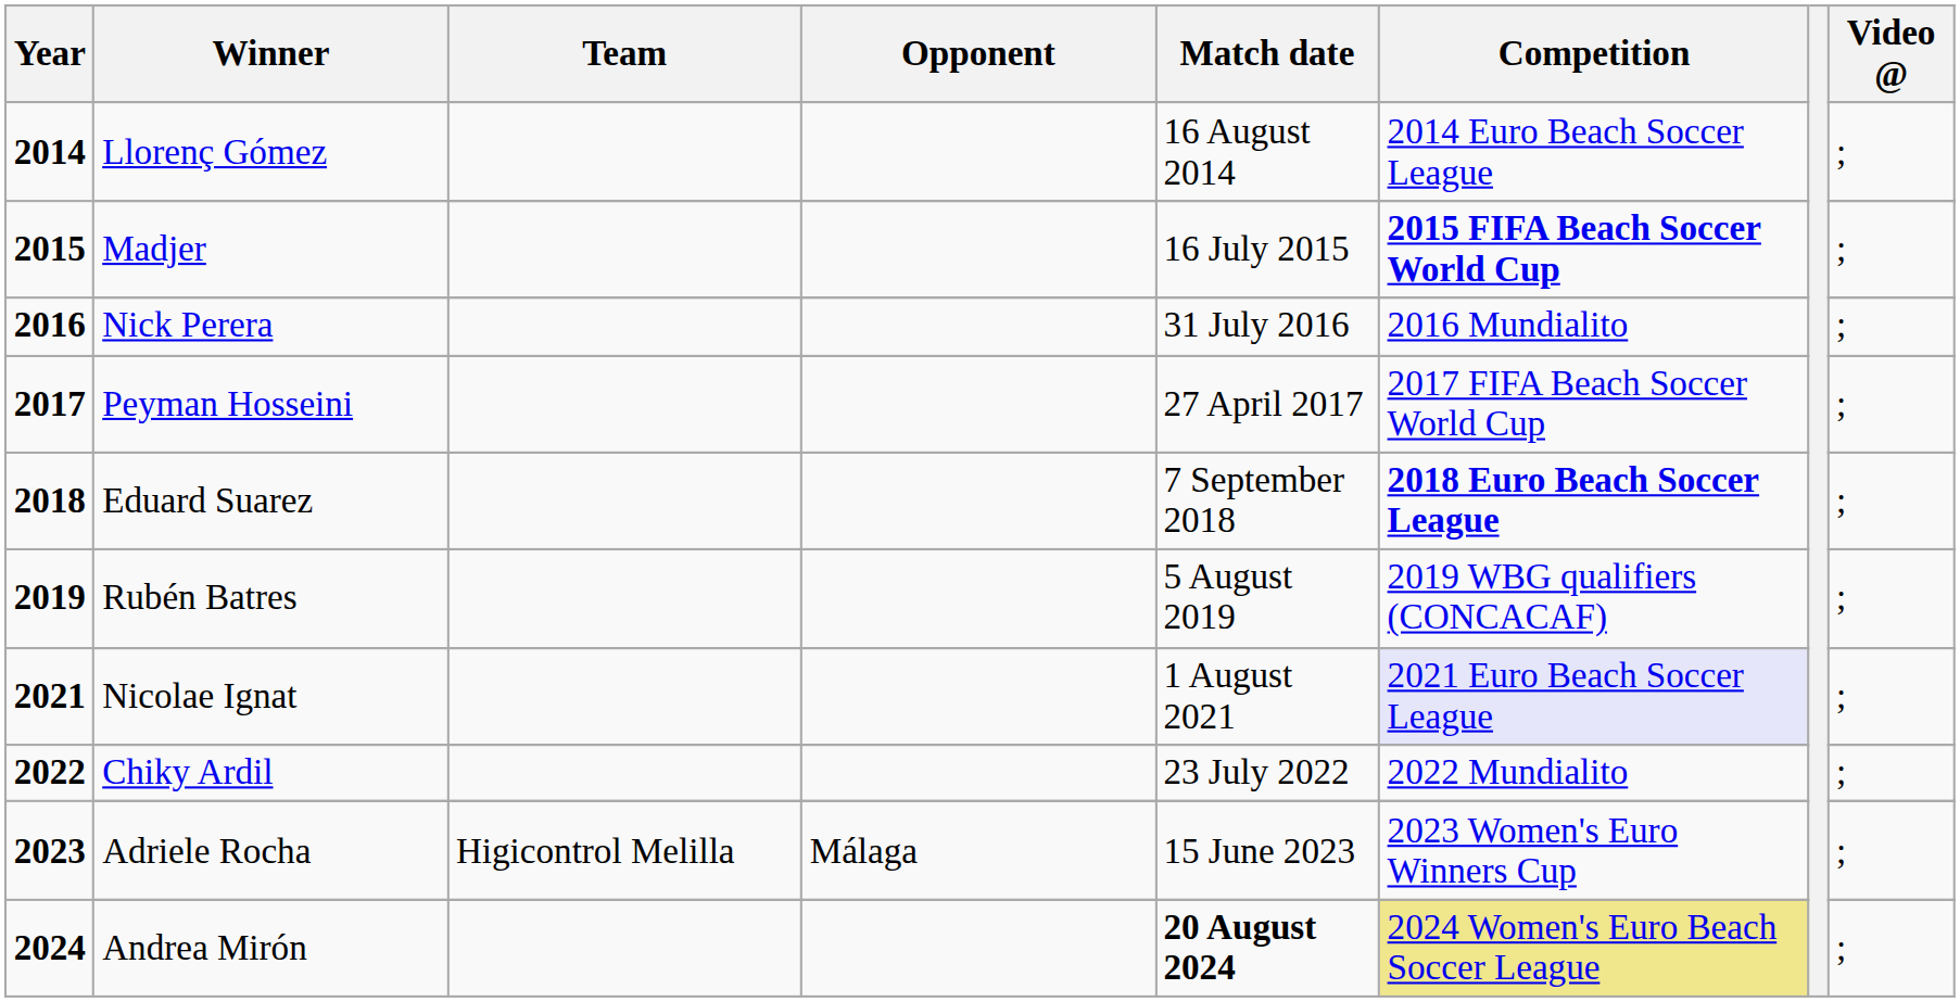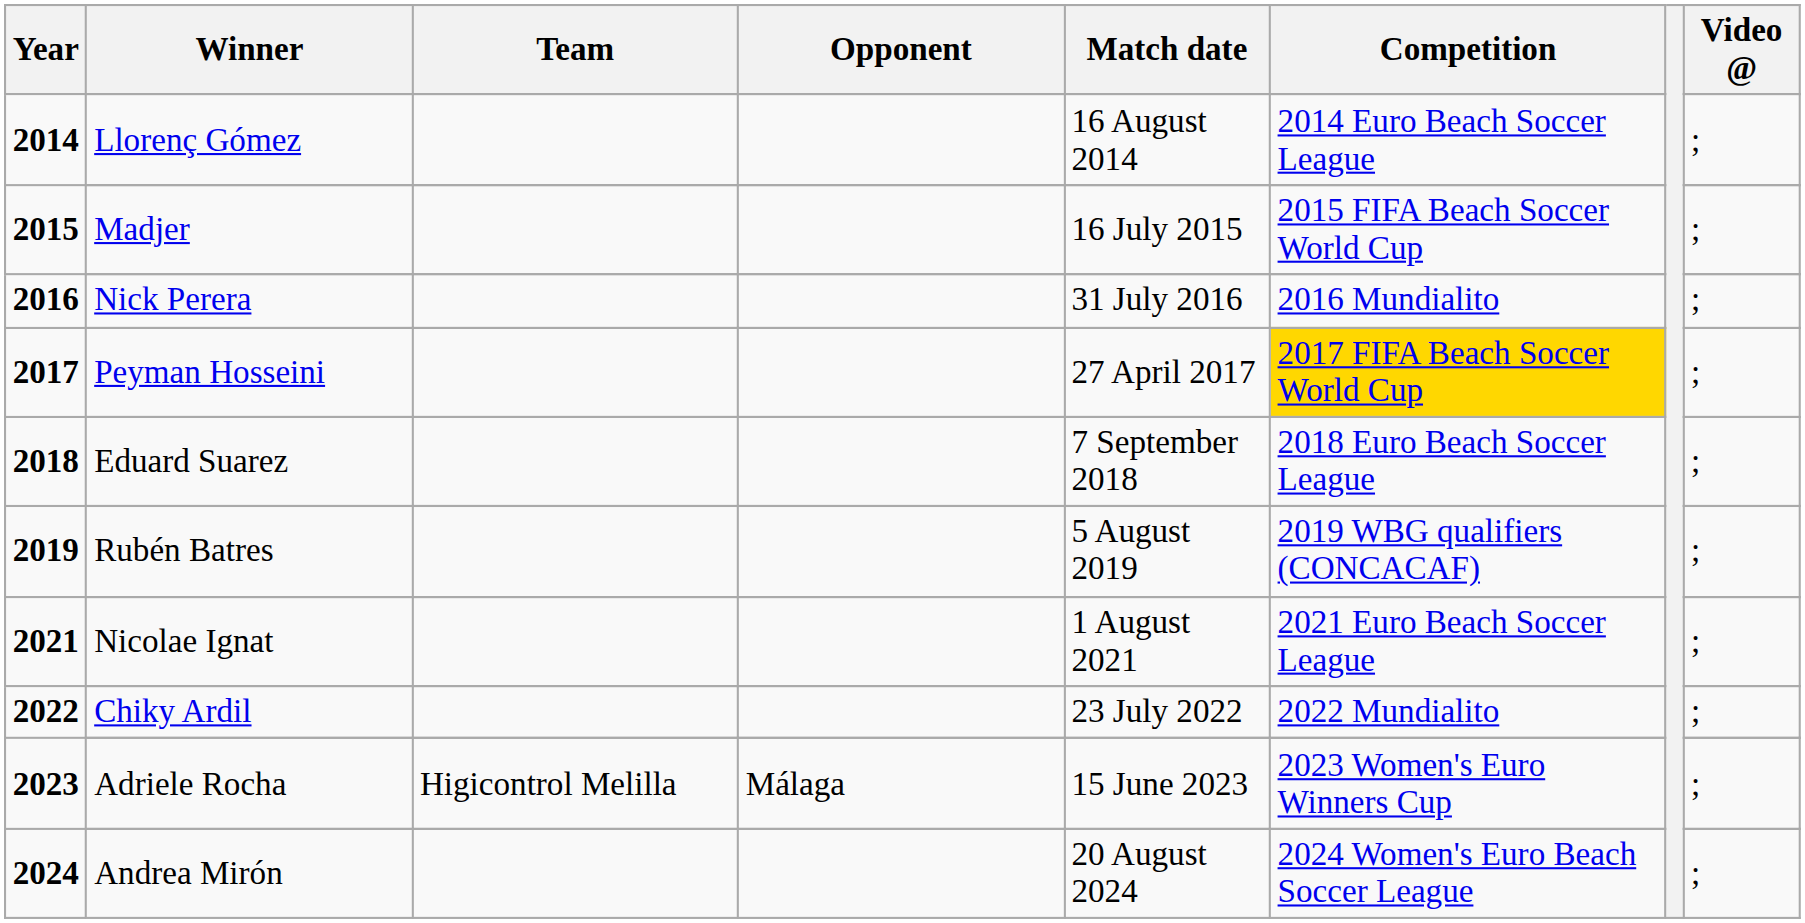Madjer | Competition: bold -> normal
Peyman Hosseini | Competition: no background -> gold background
Eduard Suarez | Competition: bold -> normal
Nicolae Ignat | Competition: lavender background -> no background
Andrea Mirón | Match date: bold -> normal
Andrea Mirón | Competition: khaki background -> no background
